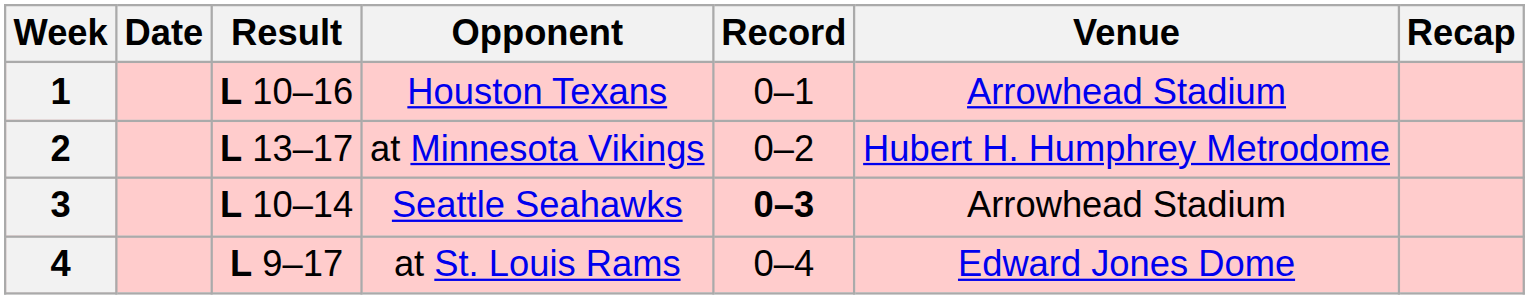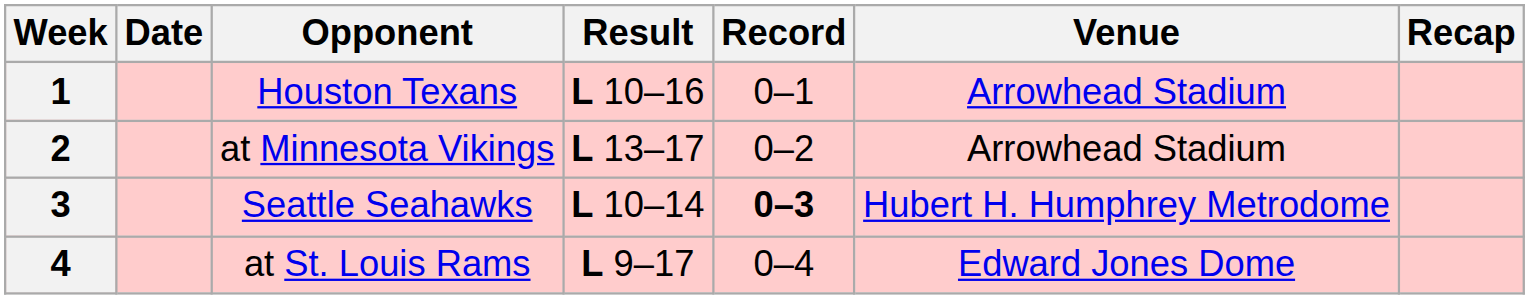columns swapped: Opponent <-> Result
2 | Venue: Hubert H. Humphrey Metrodome -> Arrowhead Stadium
3 | Venue: Arrowhead Stadium -> Hubert H. Humphrey Metrodome
